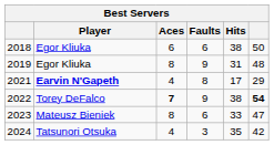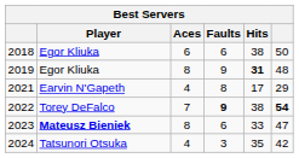2019 | Hits: normal -> bold
2021 | Player: bold -> normal
2022 | Aces: bold -> normal
2022 | Faults: normal -> bold
2023 | Player: normal -> bold
